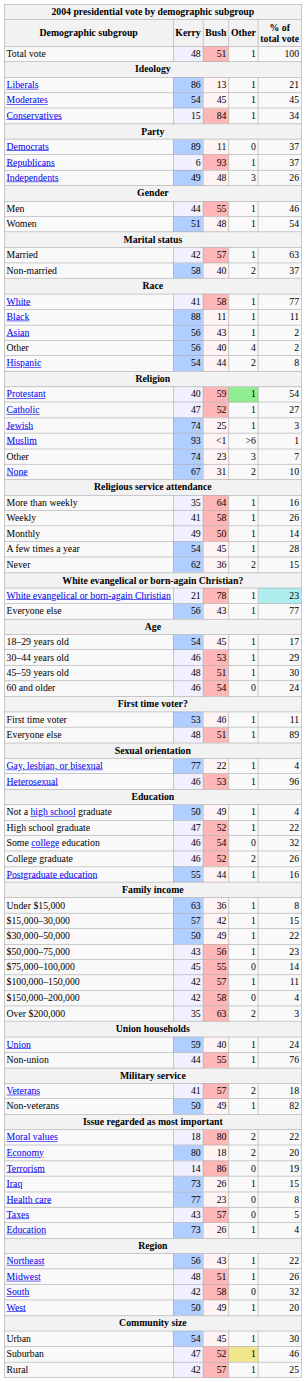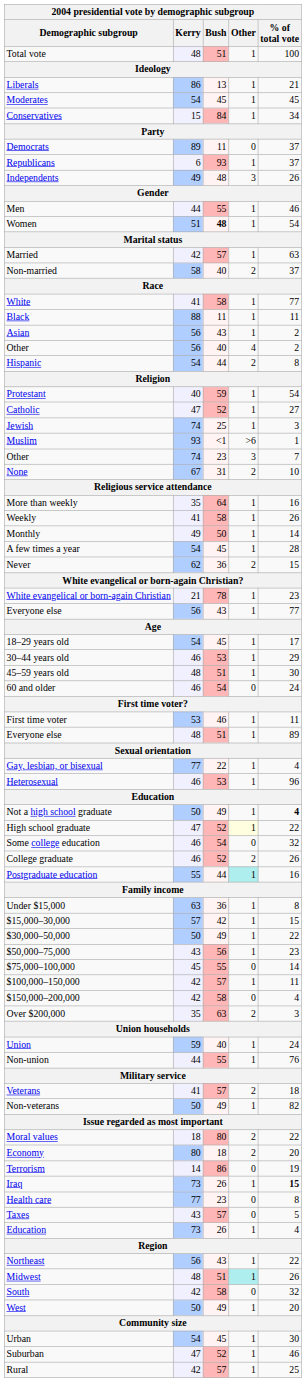Women | Bush: normal -> bold
Protestant | Other: lightgreen background -> no background
White evangelical or born-again Christian | % of total vote: paleturquoise background -> no background
Not a high school graduate | % of total vote: normal -> bold
High school graduate | Other: no background -> lightyellow background
Postgraduate education | Other: no background -> paleturquoise background
Iraq | % of total vote: normal -> bold
Midwest | Other: no background -> paleturquoise background
Suburban | Other: khaki background -> no background
